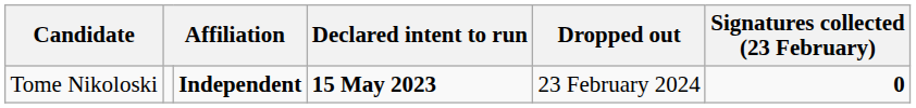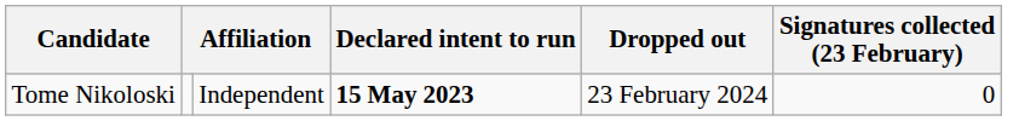Tome Nikoloski | column 3: bold -> normal
Tome Nikoloski | Signatures collected (23 February): bold -> normal
